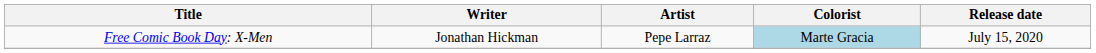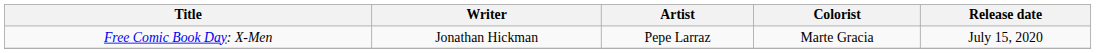Free Comic Book Day: X-Men | Colorist: lightblue background -> no background
